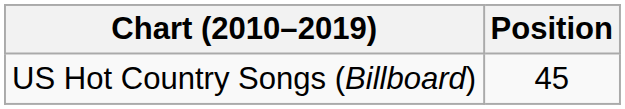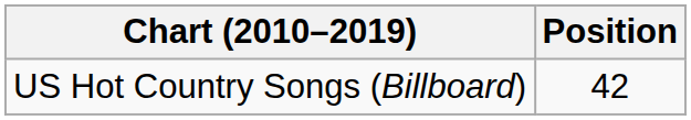US Hot Country Songs (Billboard) | Position: 45 -> 42
